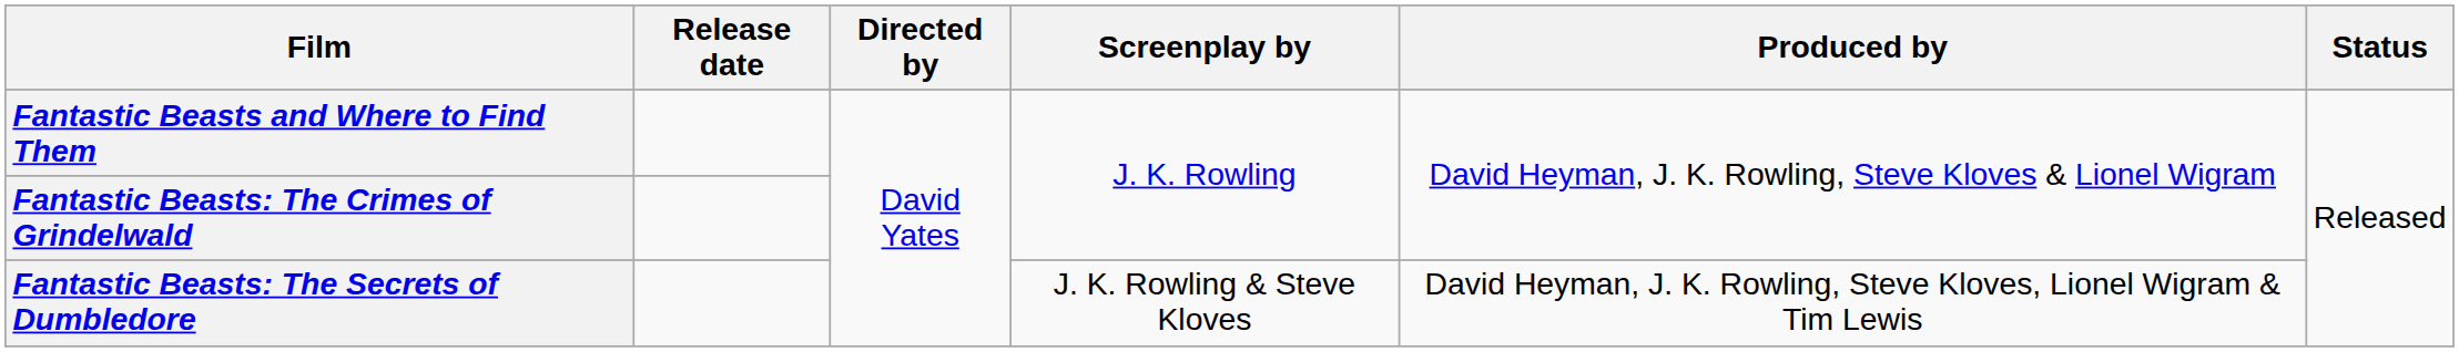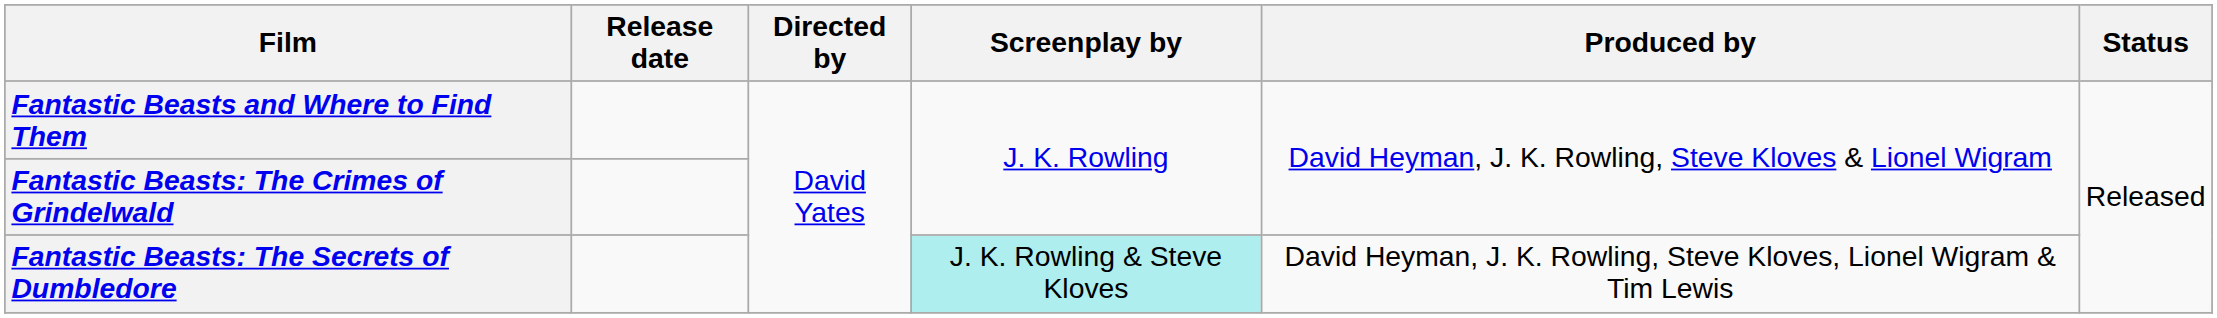Fantastic Beasts: The Secrets of Dumbledore | Screenplay by: no background -> paleturquoise background
